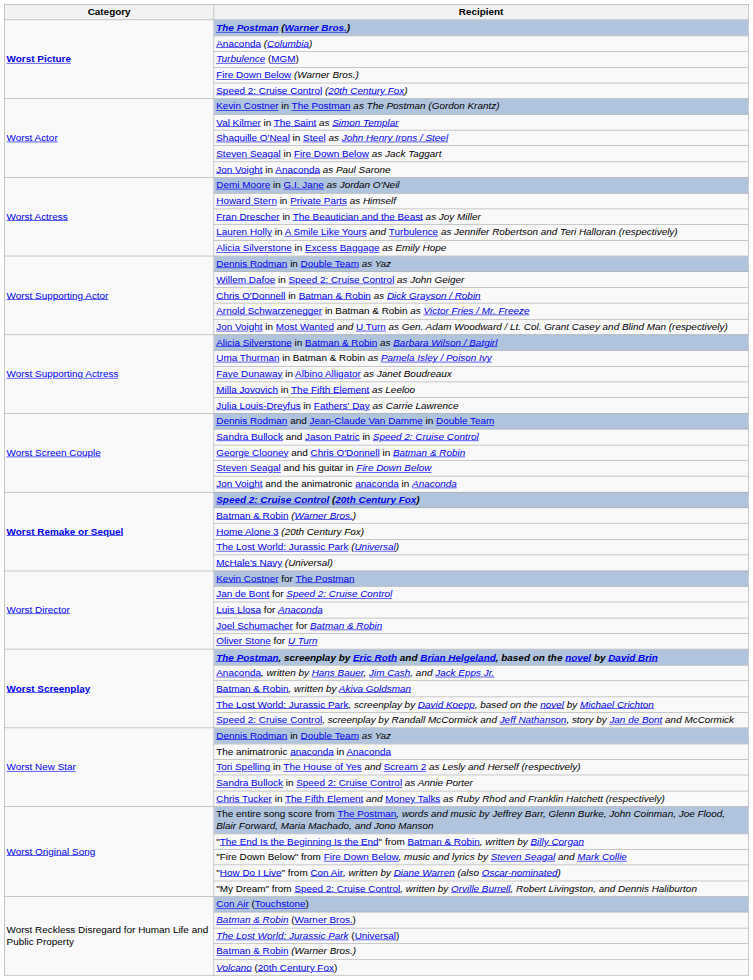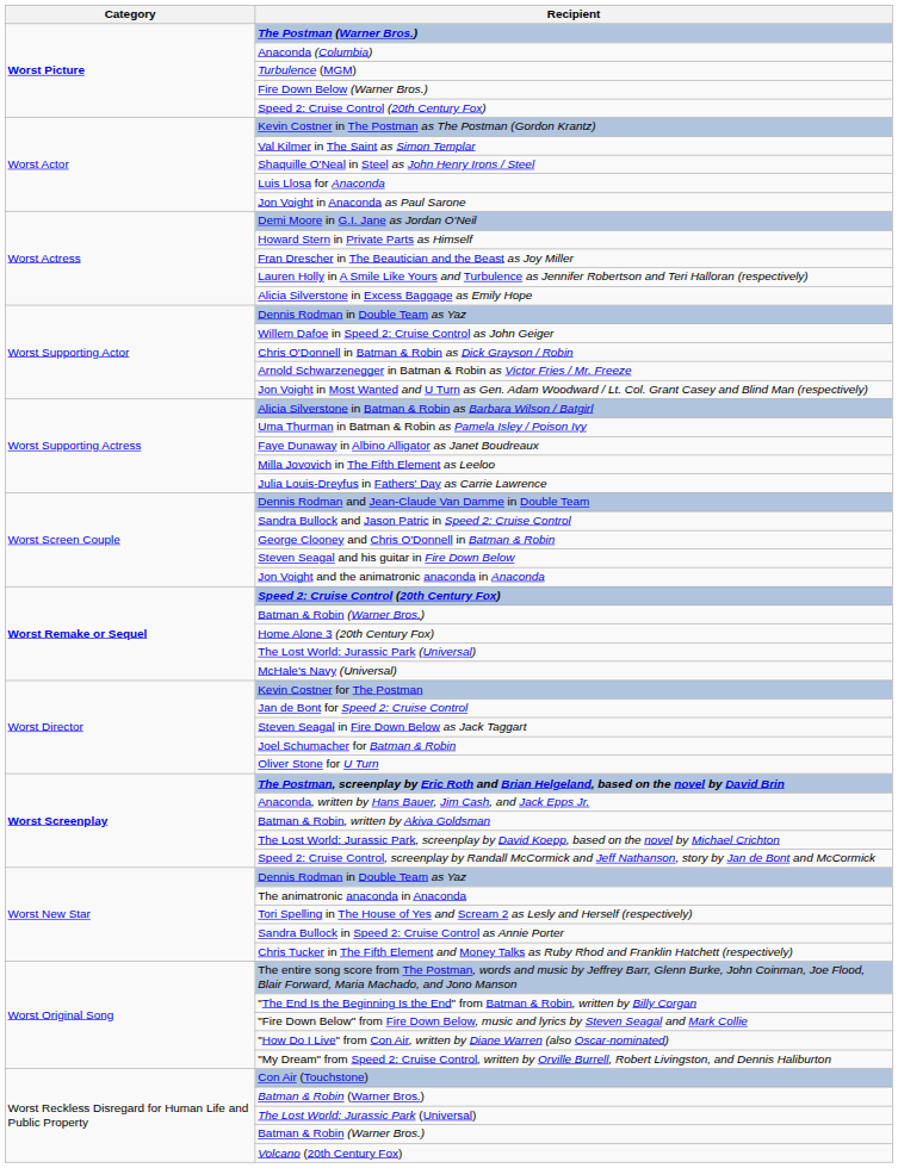row 10 | Recipient: Steven Seagal in Fire Down Below as Jack Taggart -> Luis Llosa for Anaconda
row 39 | Recipient: Luis Llosa for Anaconda -> Steven Seagal in Fire Down Below as Jack Taggart
